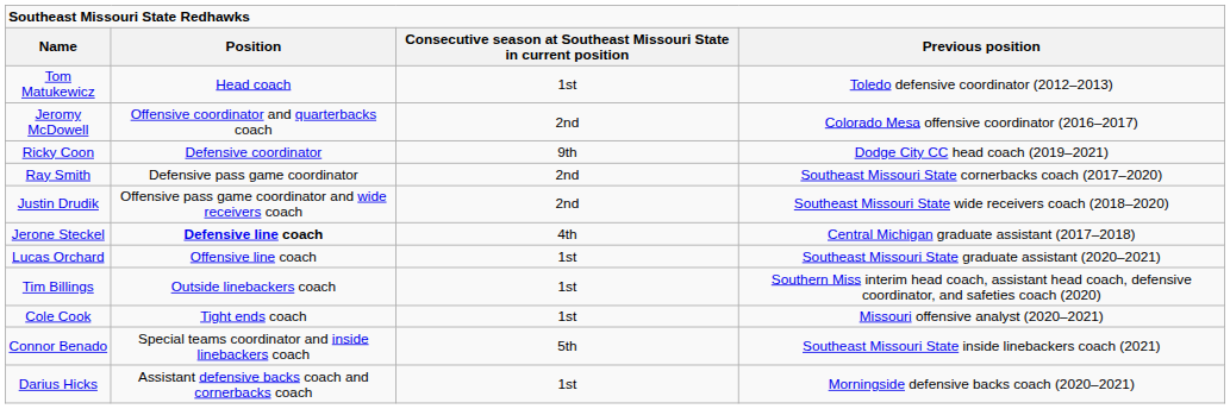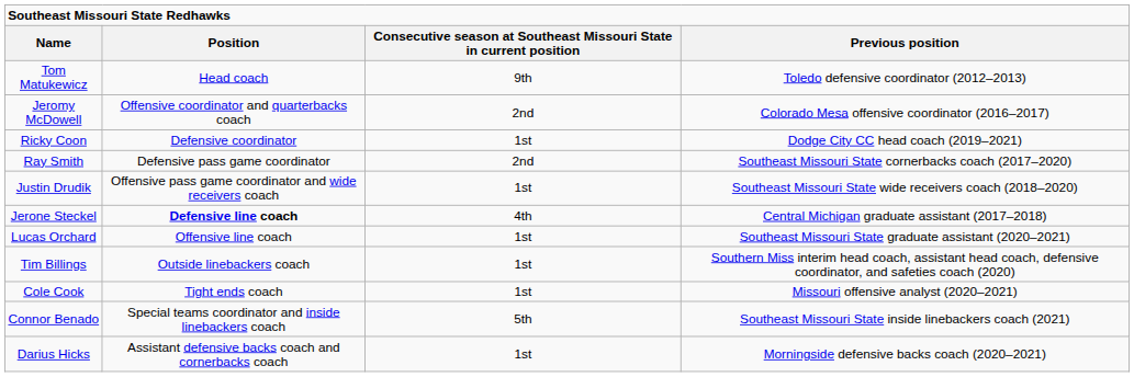Tom Matukewicz | column 3: 1st -> 9th
Ricky Coon | column 3: 9th -> 1st
Justin Drudik | column 3: 2nd -> 1st
